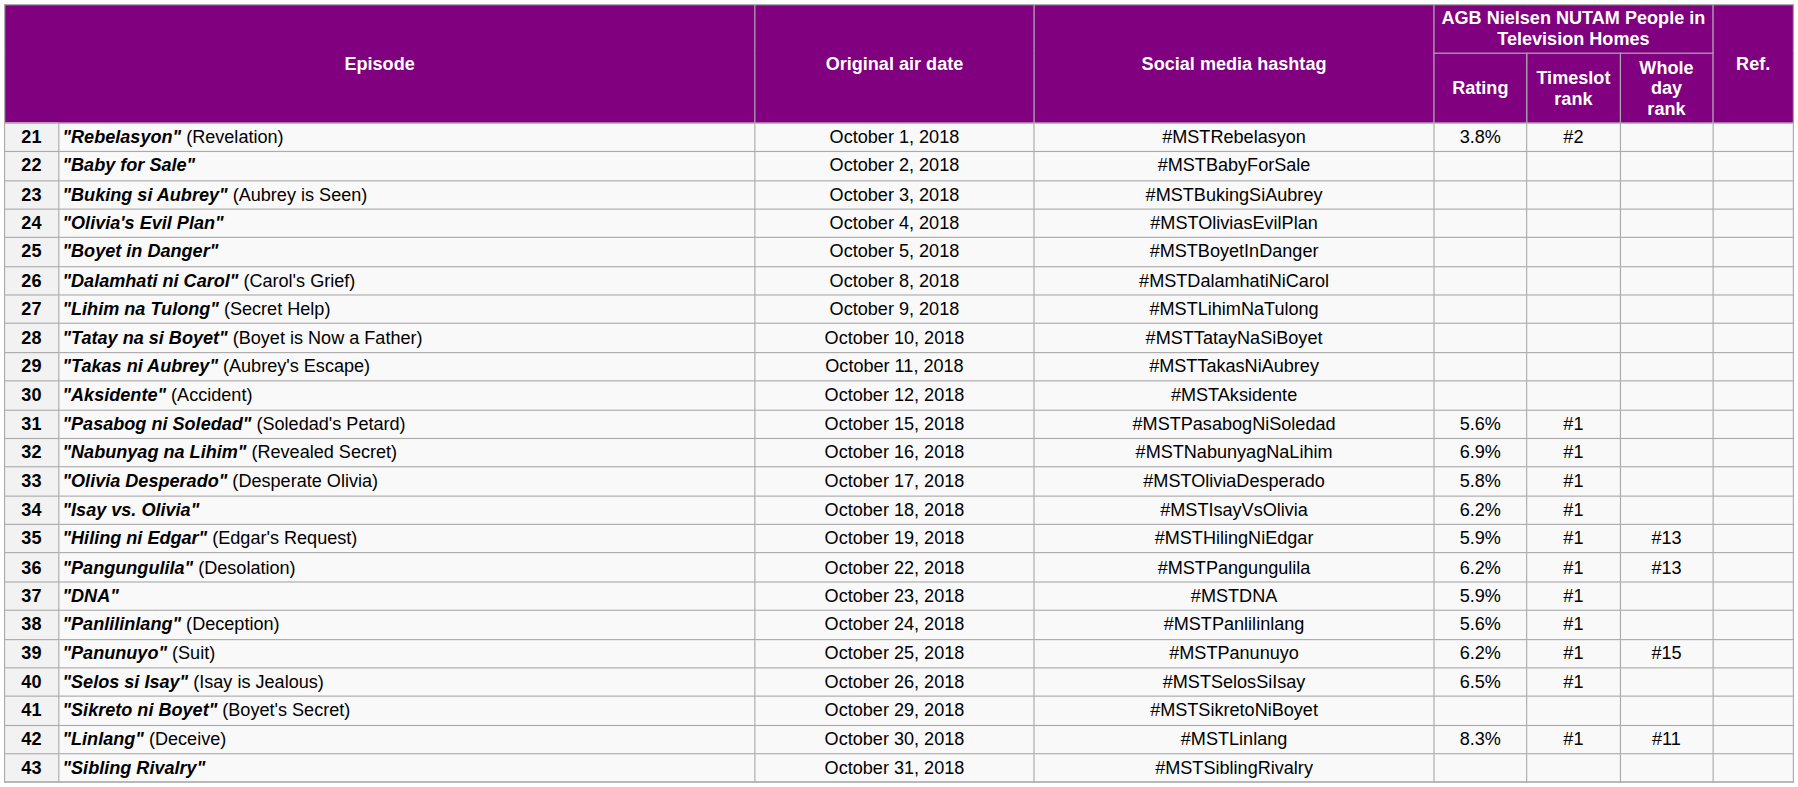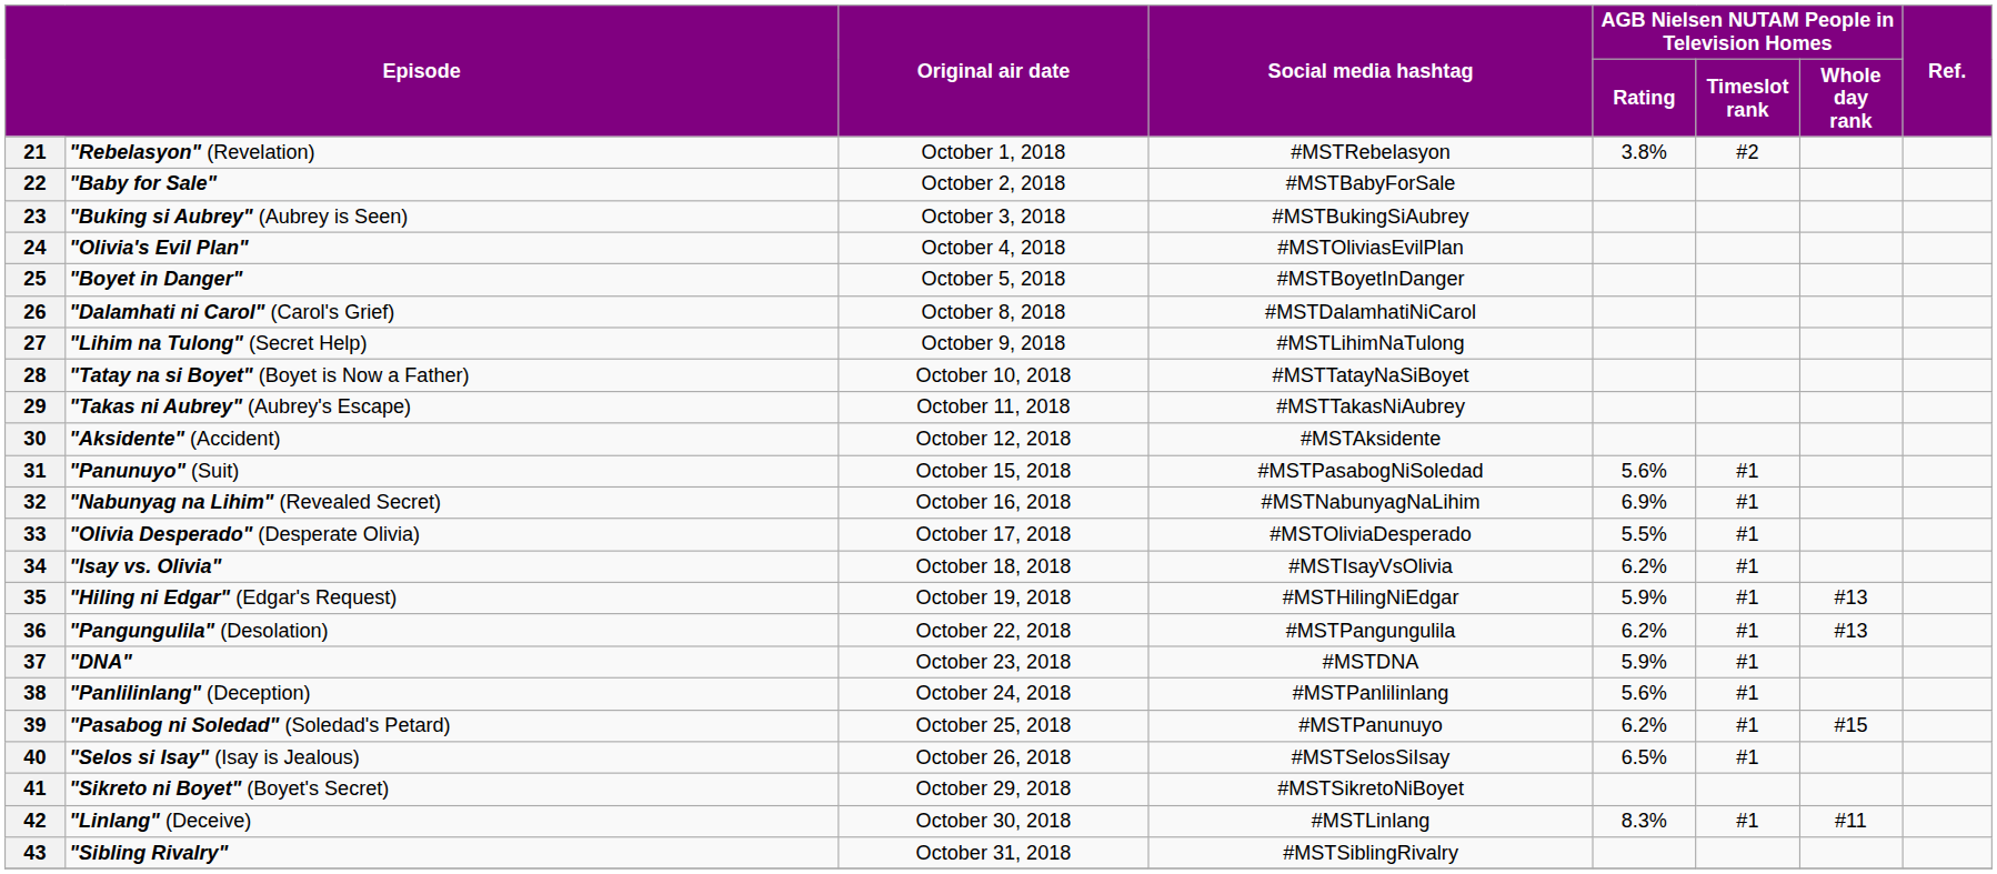31 | column 2: "Pasabog ni Soledad" (Soledad's Petard) -> "Panunuyo" (Suit)
33 | AGB Nielsen NUTAM People in Television Homes / Rating: 5.8% -> 5.5%
39 | column 2: "Panunuyo" (Suit) -> "Pasabog ni Soledad" (Soledad's Petard)
